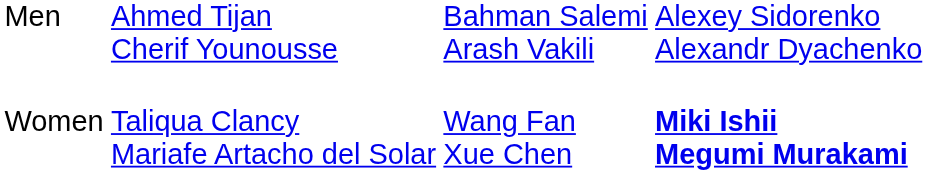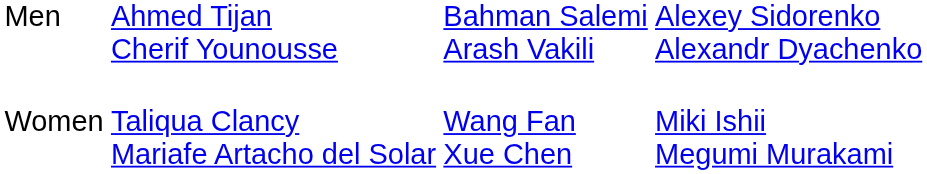Women | column 4: bold -> normal
